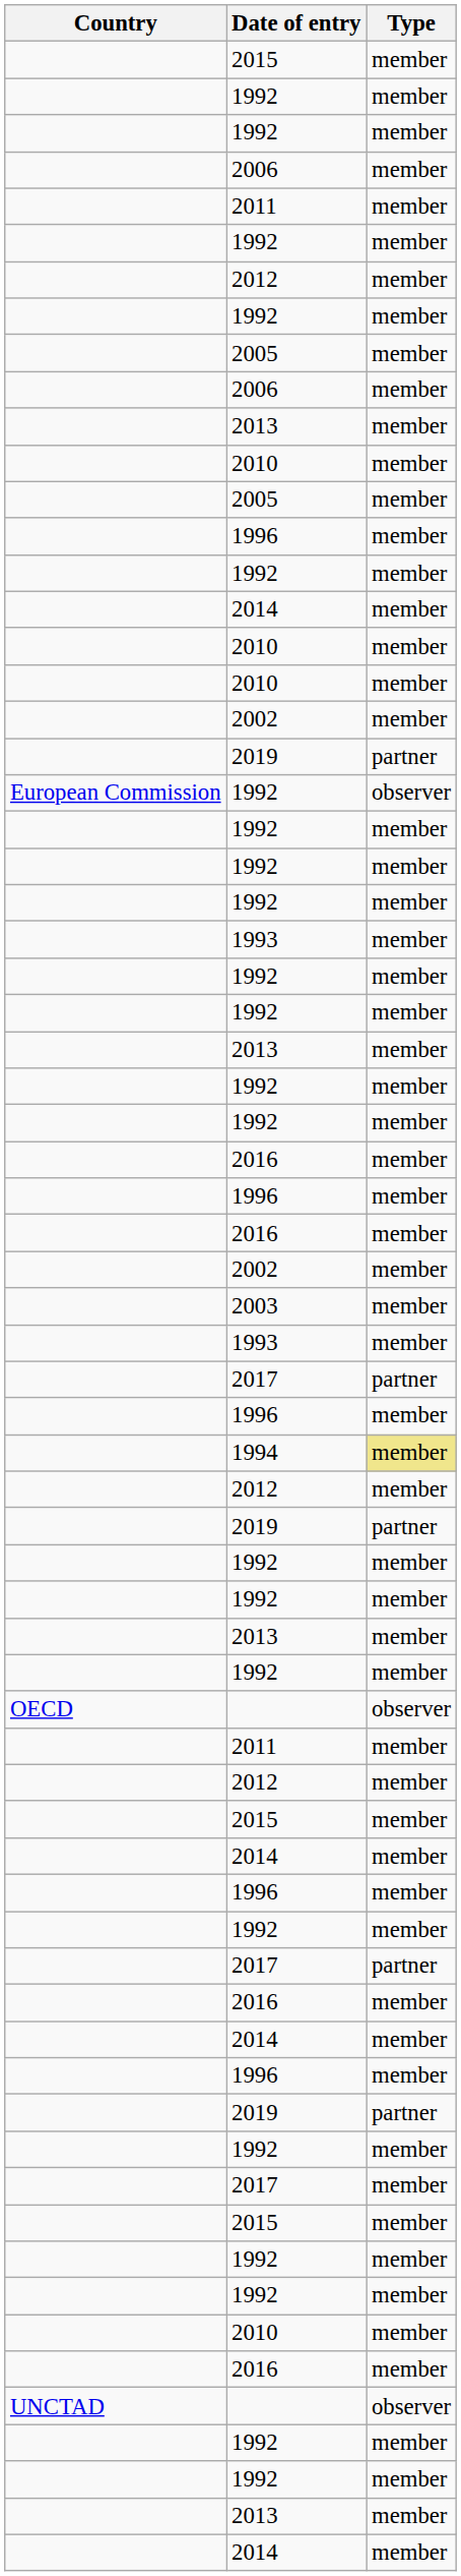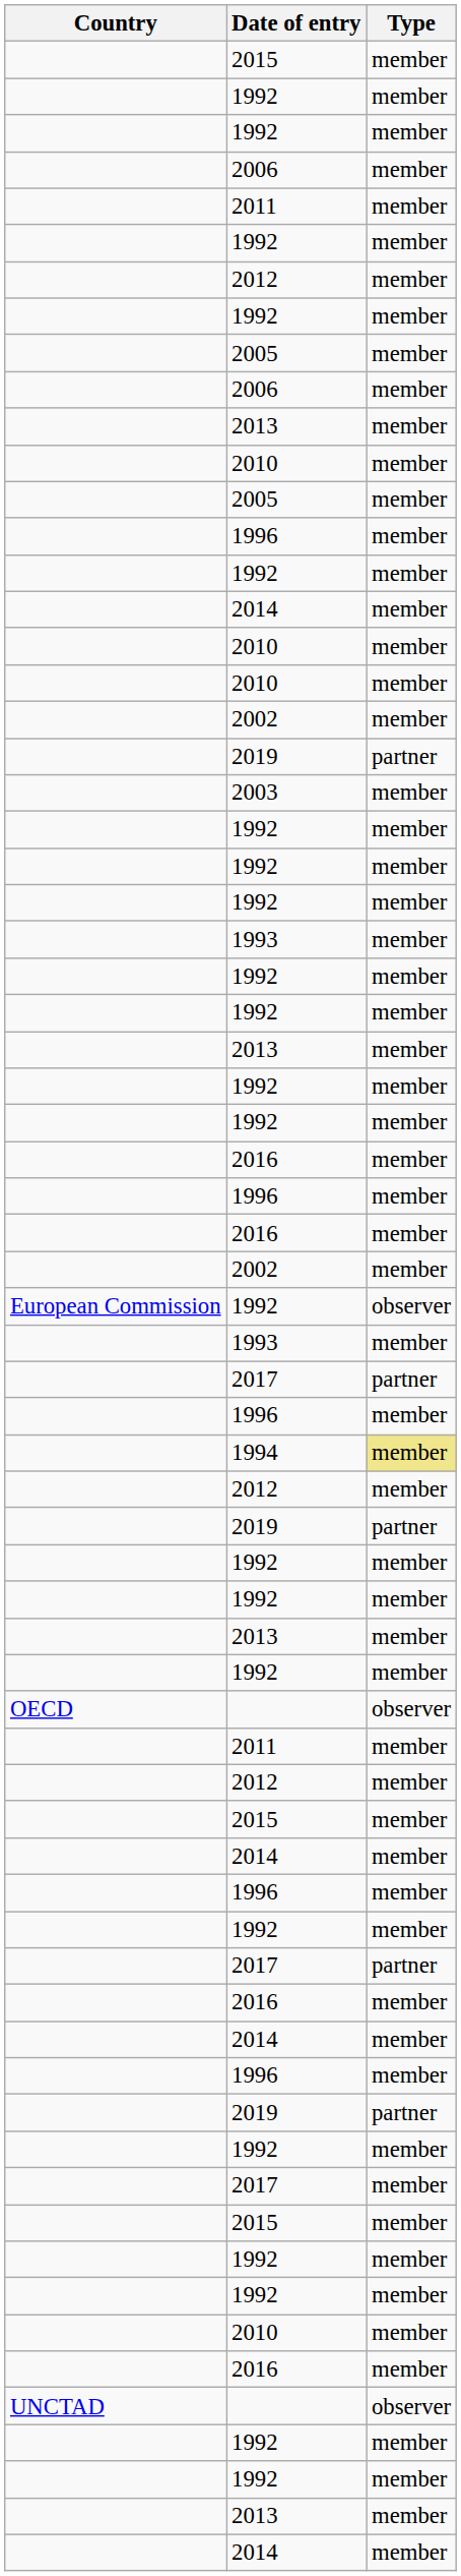rows swapped: European Commission / 1992 <-> 2003
